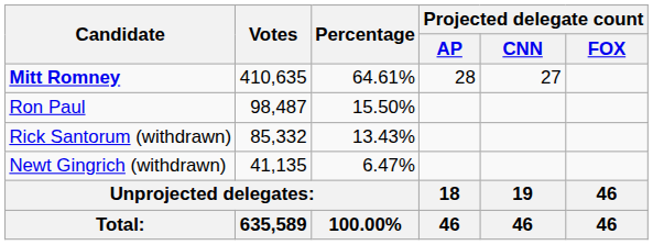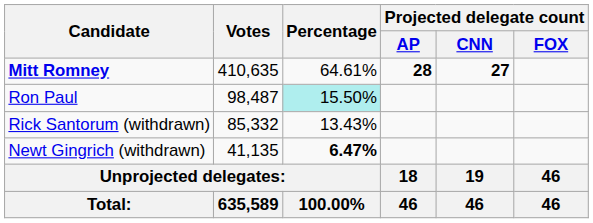Mitt Romney | Projected delegate count / AP: normal -> bold
Mitt Romney | Projected delegate count / CNN: normal -> bold
Ron Paul | Percentage: no background -> paleturquoise background
Newt Gingrich (withdrawn) | Percentage: normal -> bold
